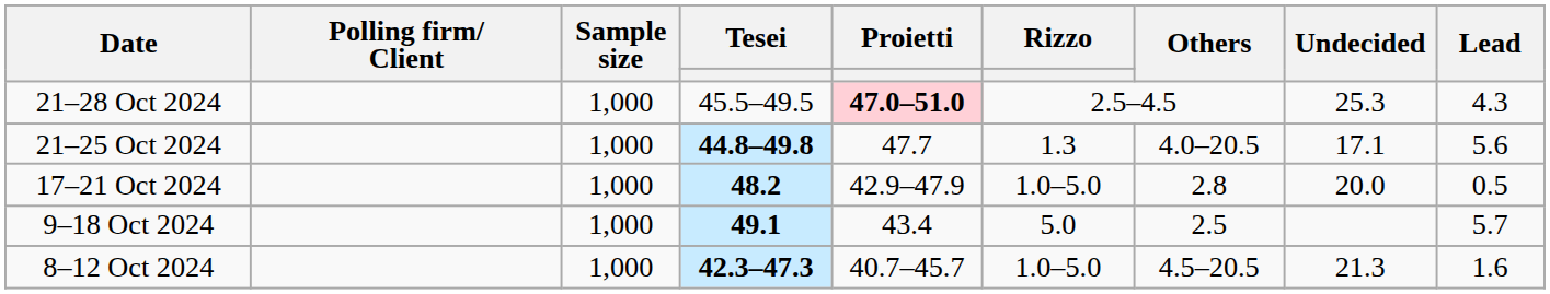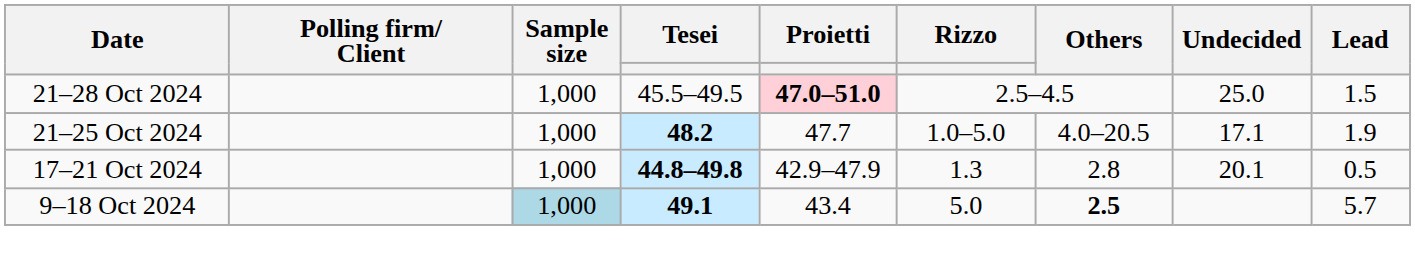21–28 Oct 2024 | Undecided: 25.3 -> 25.0
21–28 Oct 2024 | Lead: 4.3 -> 1.5
21–25 Oct 2024 | Tesei: 44.8–49.8 -> 48.2
21–25 Oct 2024 | Rizzo: 1.3 -> 1.0–5.0
21–25 Oct 2024 | Lead: 5.6 -> 1.9
17–21 Oct 2024 | Tesei: 48.2 -> 44.8–49.8
17–21 Oct 2024 | Rizzo: 1.0–5.0 -> 1.3
17–21 Oct 2024 | Undecided: 20.0 -> 20.1
9–18 Oct 2024 | Sample size: no background -> lightblue background
9–18 Oct 2024 | Others: normal -> bold
- row: 8–12 Oct 2024 | 1,000 | 42.3–47.3 | 40.7–45.7 | 1.0–5.0 | 4.5–20.5 | 21.3 | 1.6
